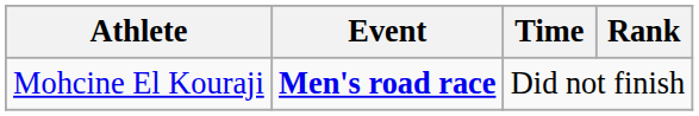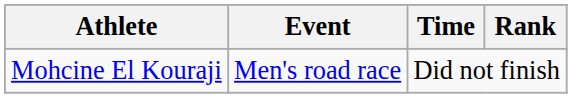Mohcine El Kouraji | Event: bold -> normal
